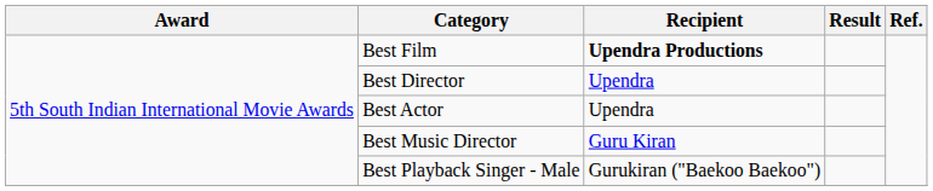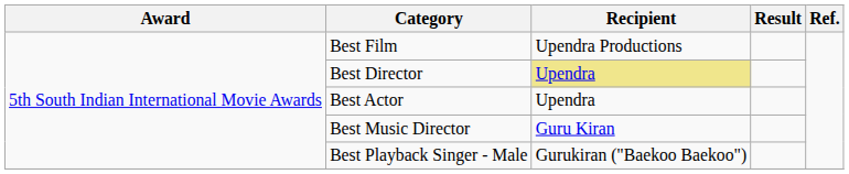Best Film | Recipient: bold -> normal
Best Director | Recipient: no background -> khaki background
